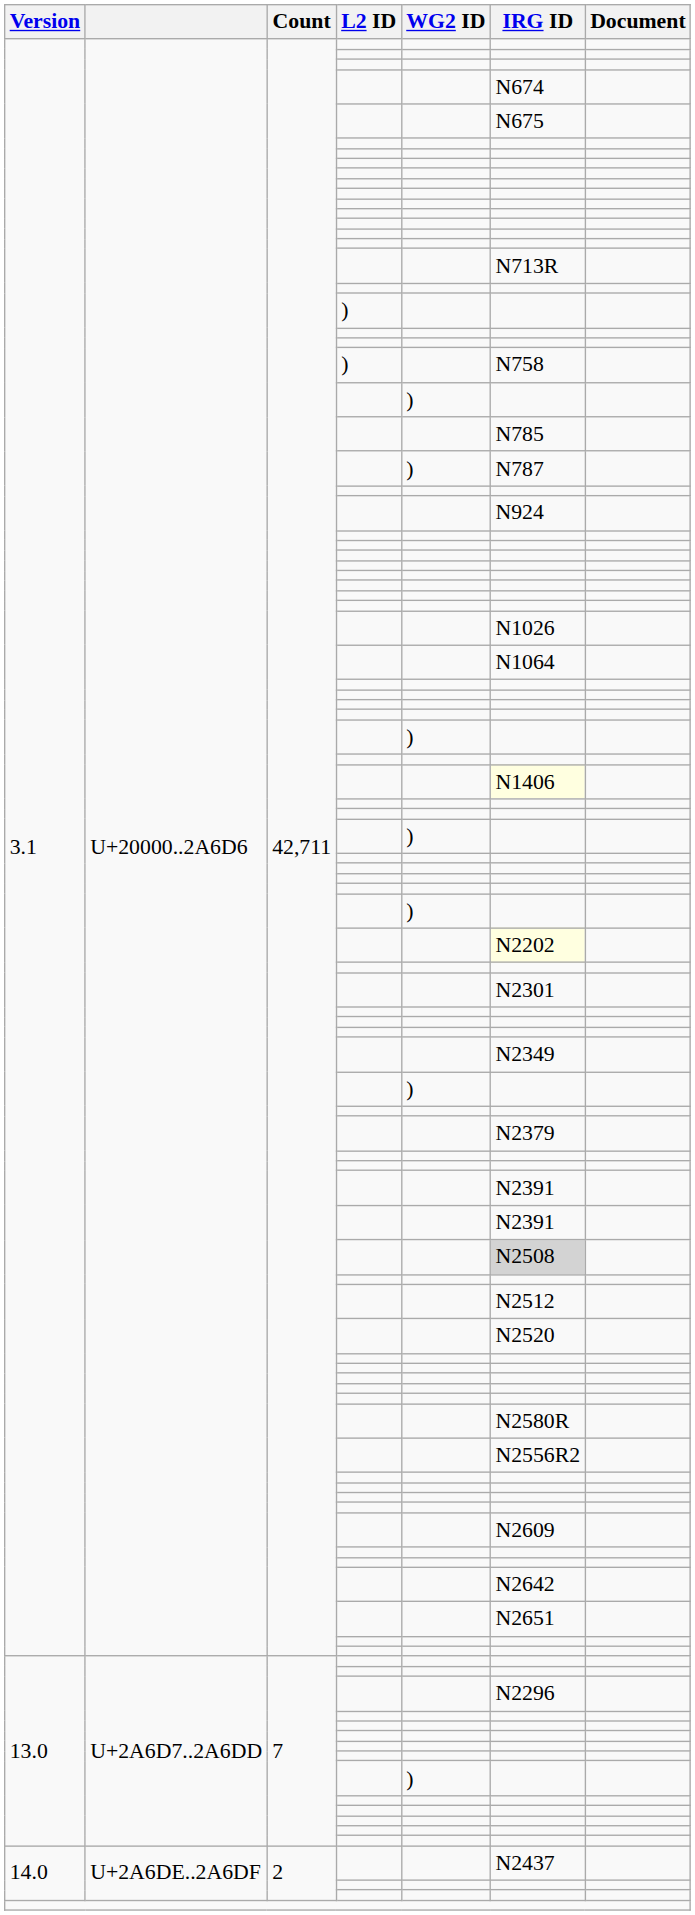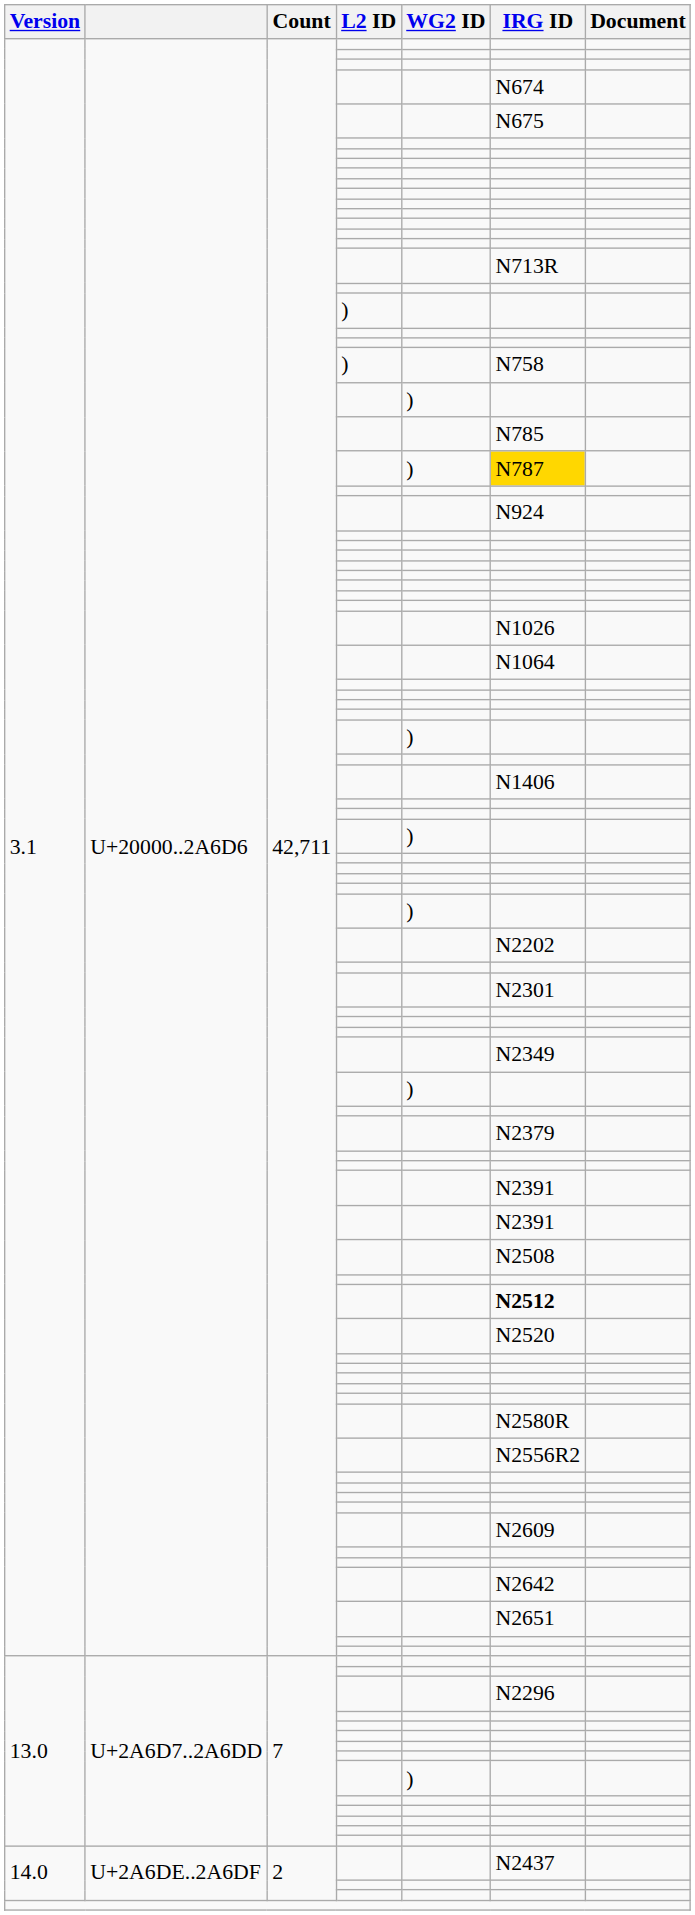row 26 | IRG ID: no background -> gold background
row 45 | IRG ID: lightyellow background -> no background
row 54 | IRG ID: lightyellow background -> no background
row 68 | IRG ID: lightgrey background -> no background
row 70 | IRG ID: normal -> bold
